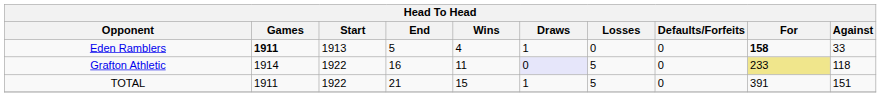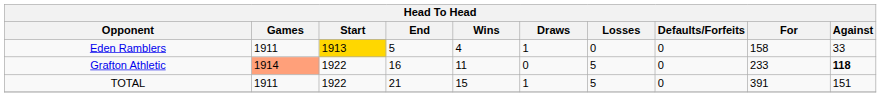Eden Ramblers | Games: bold -> normal
Eden Ramblers | Start: no background -> gold background
Eden Ramblers | For: bold -> normal
Grafton Athletic | Games: no background -> lightsalmon background
Grafton Athletic | Draws: lavender background -> no background
Grafton Athletic | For: khaki background -> no background
Grafton Athletic | Against: normal -> bold
